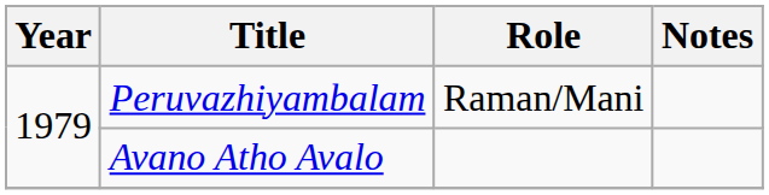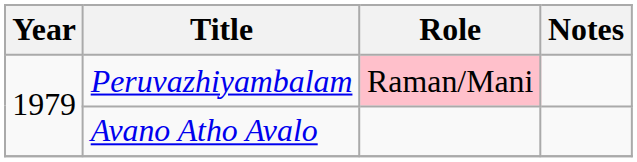Peruvazhiyambalam | Role: no background -> pink background
